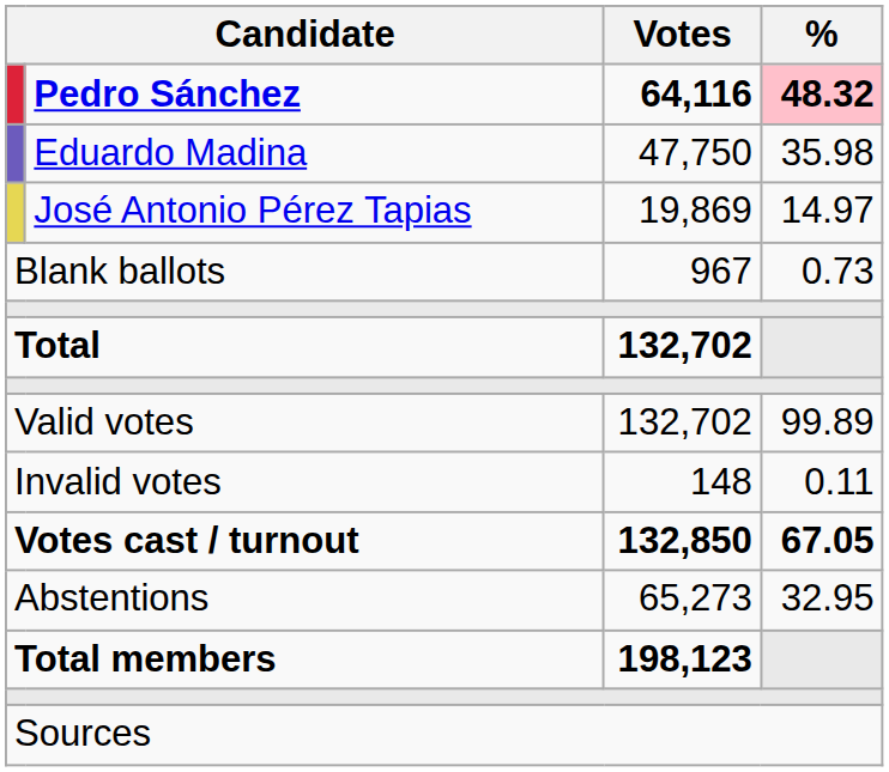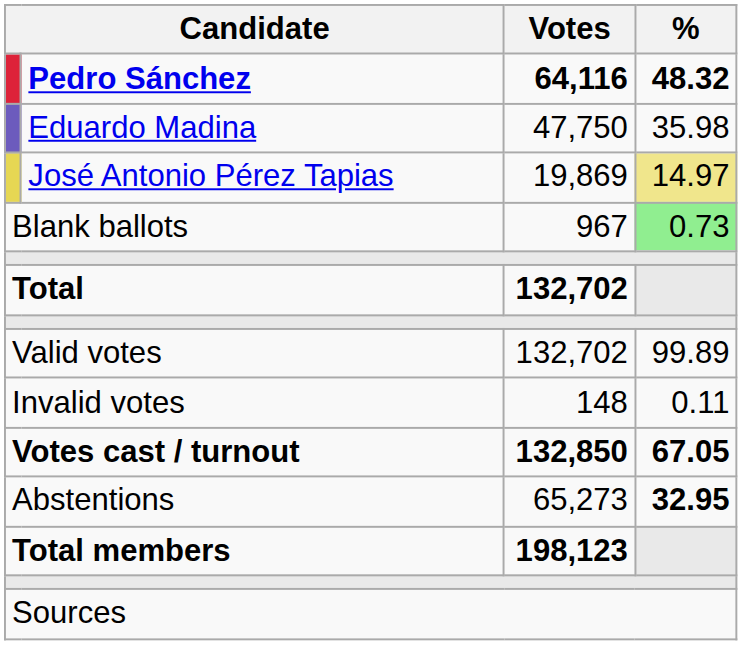Pedro Sánchez | %: pink background -> no background
José Antonio Pérez Tapias | %: no background -> khaki background
Blank ballots | %: no background -> lightgreen background
Abstentions | %: normal -> bold
